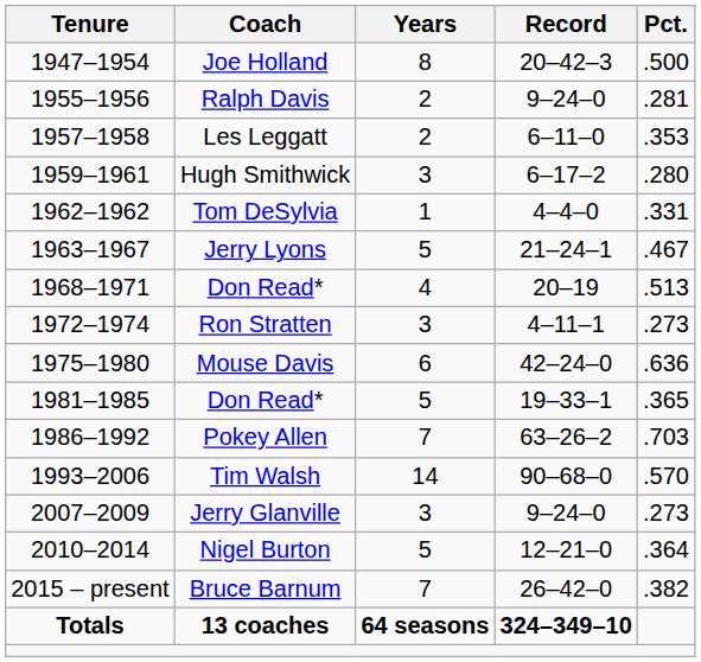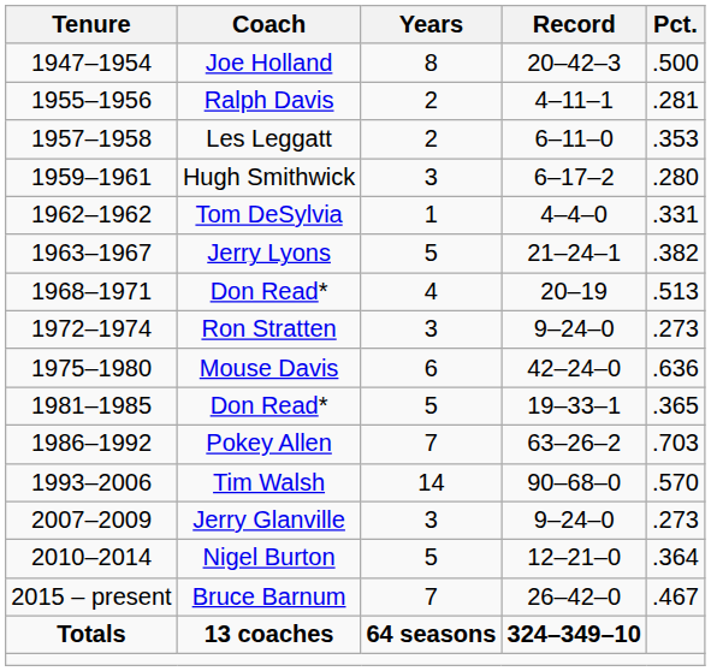Ralph Davis | Record: 9–24–0 -> 4–11–1
Jerry Lyons | Pct.: .467 -> .382
Ron Stratten | Record: 4–11–1 -> 9–24–0
Bruce Barnum | Pct.: .382 -> .467
